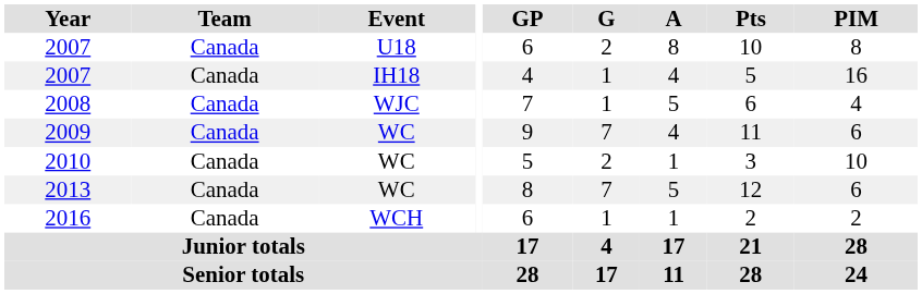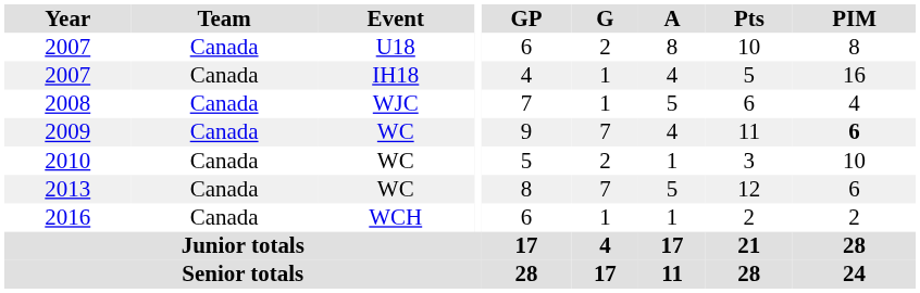2009 | PIM: normal -> bold
